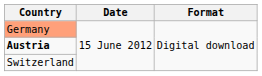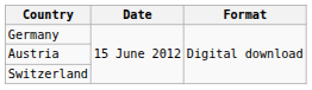Germany | Country: lightsalmon background -> no background
Austria | Country: bold -> normal
